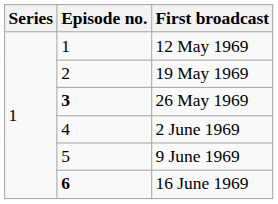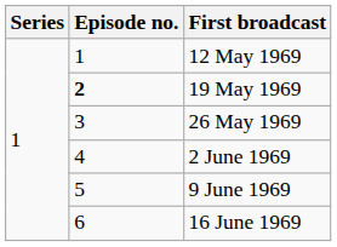19 May 1969 | Episode no.: normal -> bold
26 May 1969 | Episode no.: bold -> normal
16 June 1969 | Episode no.: bold -> normal
